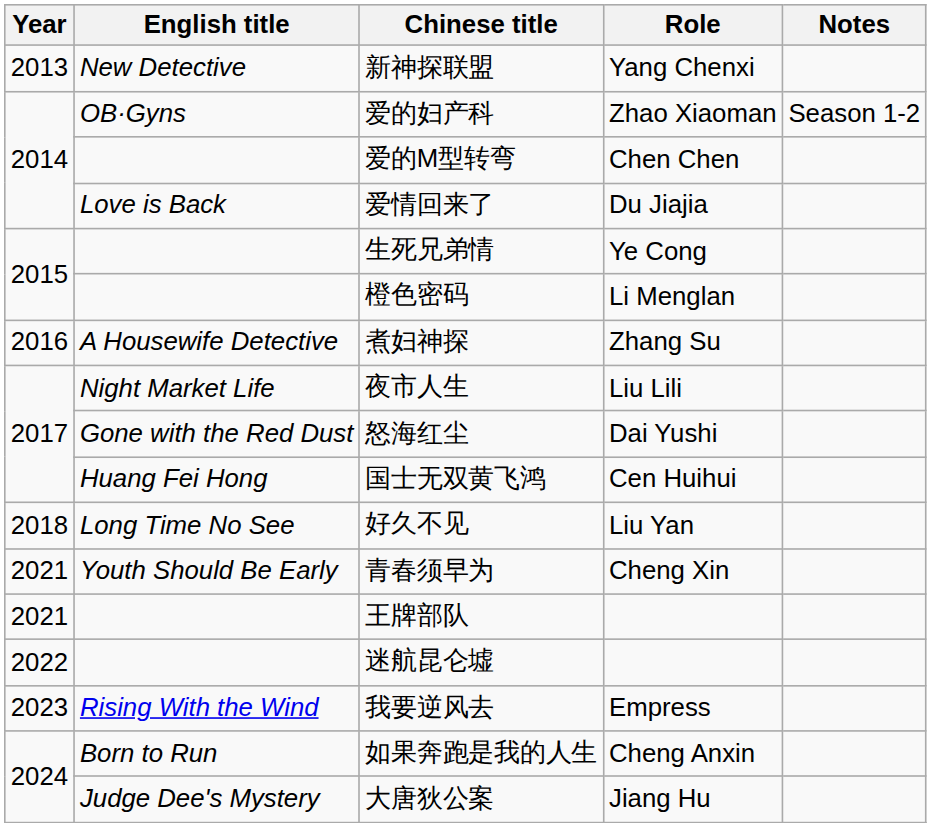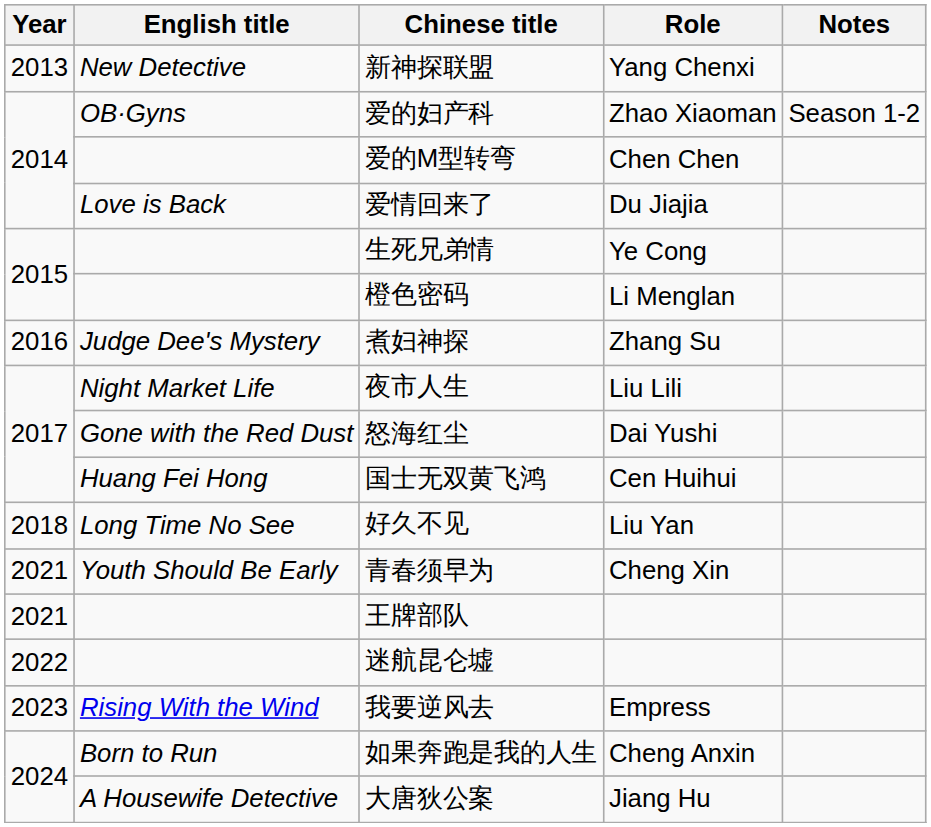煮妇神探 | English title: A Housewife Detective -> Judge Dee's Mystery
大唐狄公案 | English title: Judge Dee's Mystery -> A Housewife Detective
